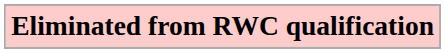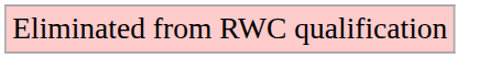row 1 | column 1: bold -> normal
